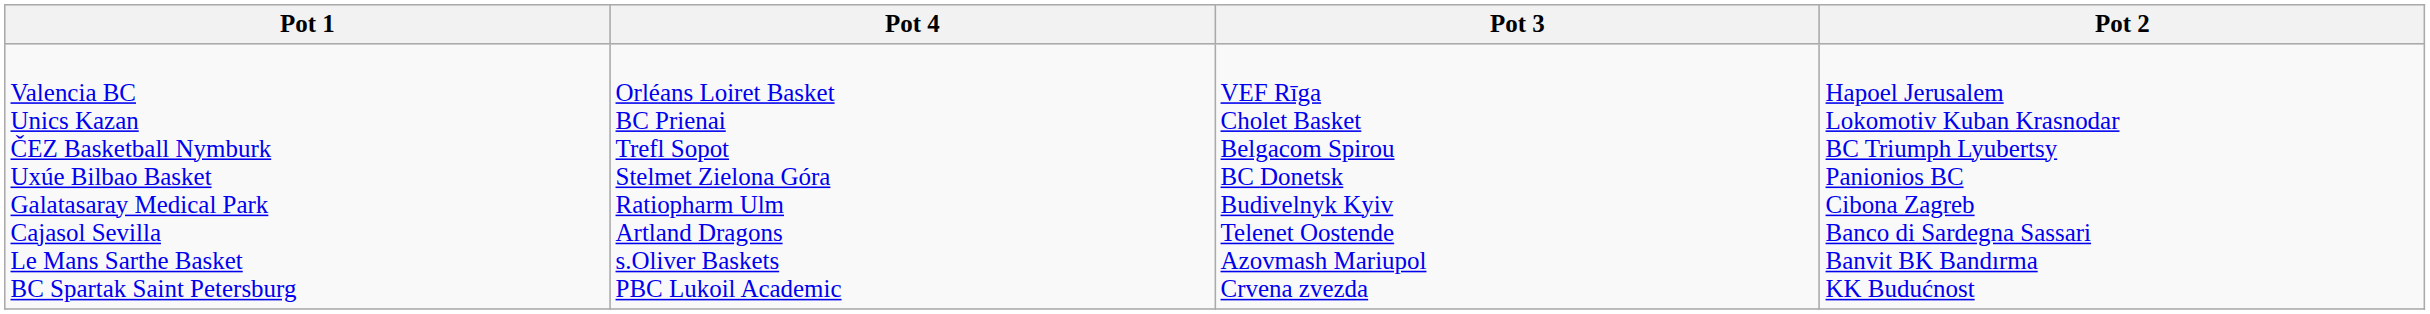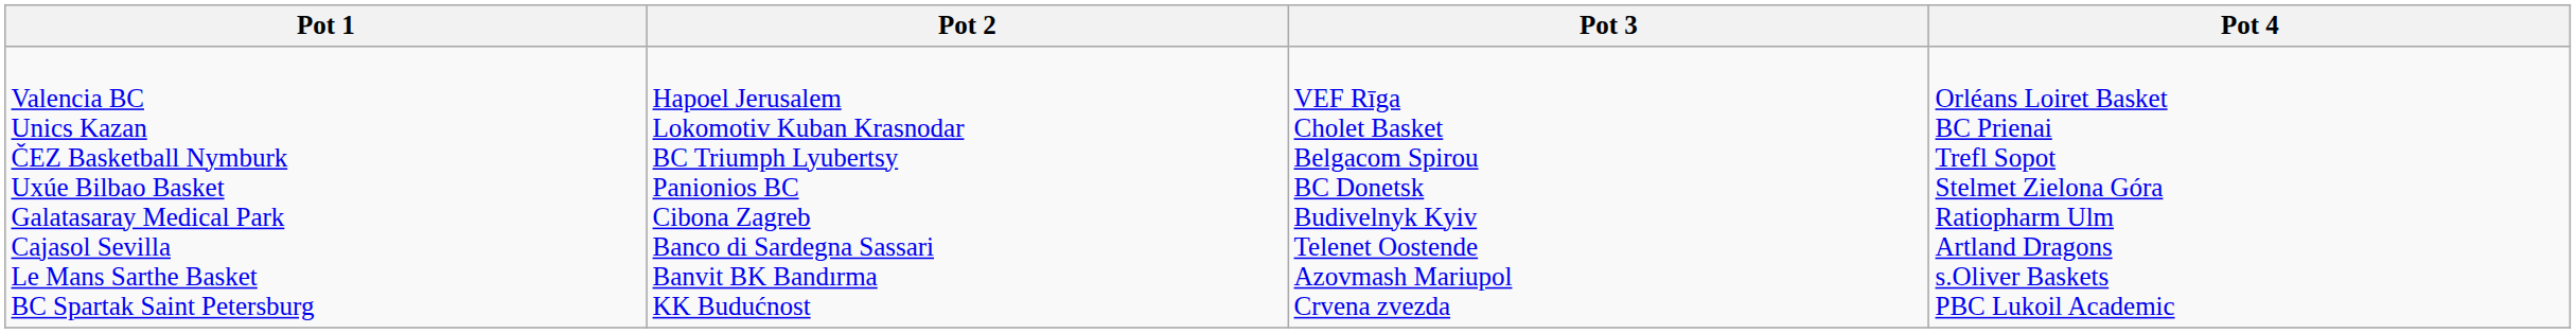columns swapped: Pot 2 <-> Pot 4
